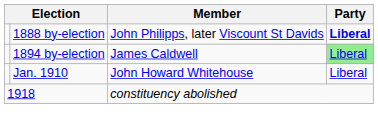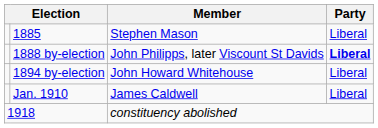+ row: 1885 | Stephen Mason | Liberal
1894 by-election | Member: James Caldwell -> John Howard Whitehouse
1894 by-election | Party: lightgreen background -> no background
Jan. 1910 | Member: John Howard Whitehouse -> James Caldwell
